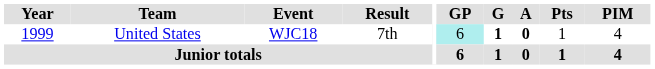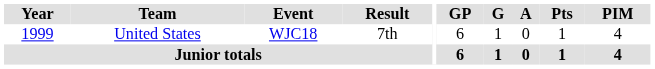United States | GP: paleturquoise background -> no background
United States | G: bold -> normal
United States | A: bold -> normal
